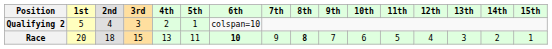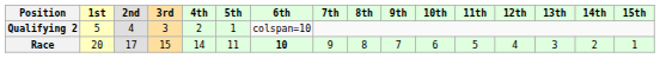Race | 2nd: 18 -> 17
Race | 4th: 13 -> 14
Race | 8th: bold -> normal
